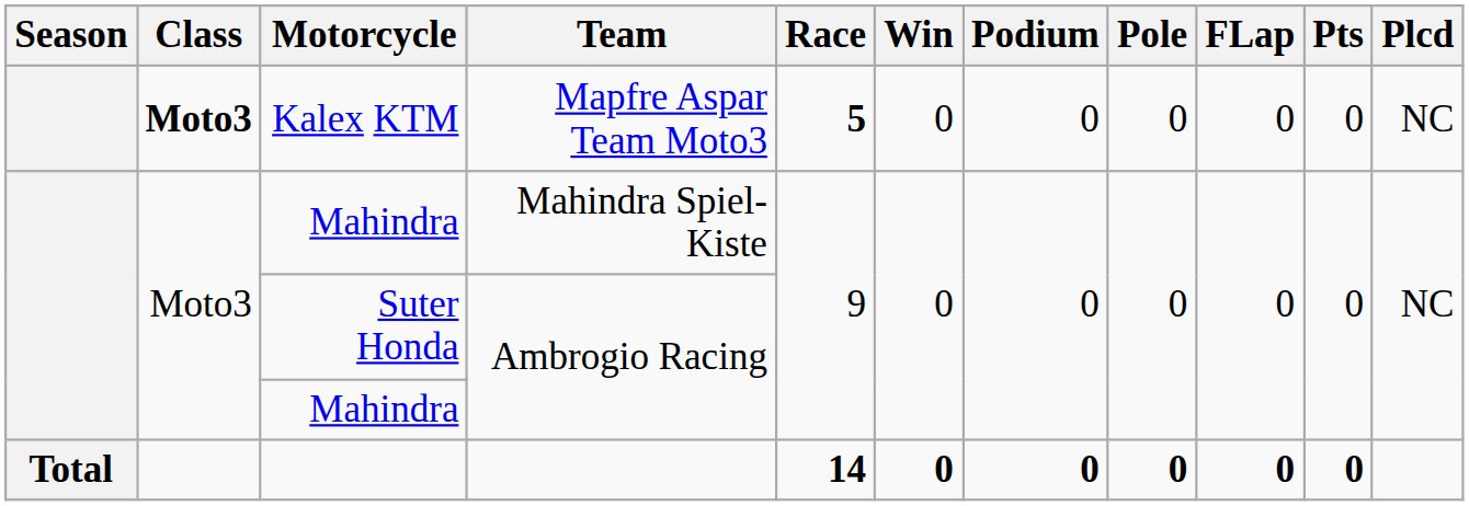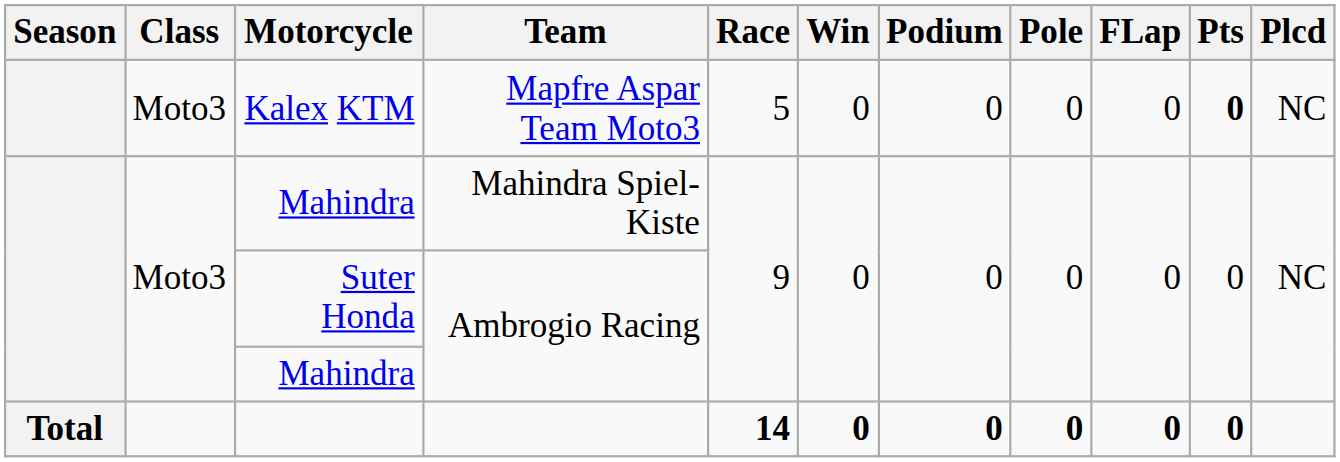Kalex KTM | Class: bold -> normal
Kalex KTM | Race: bold -> normal
Kalex KTM | Pts: normal -> bold
